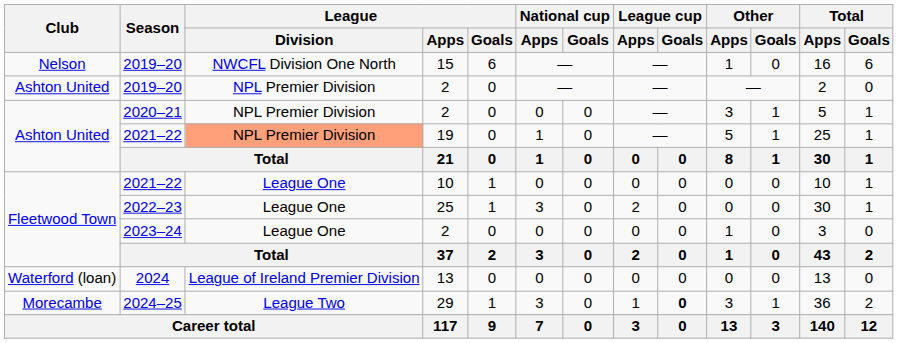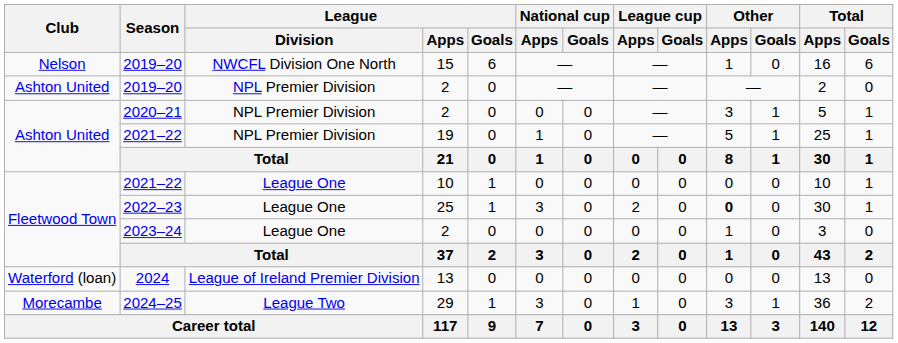2021–22 / 19 | League / Division: lightsalmon background -> no background
2022–23 | Other / Apps: normal -> bold
2024–25 | League cup / Goals: bold -> normal
